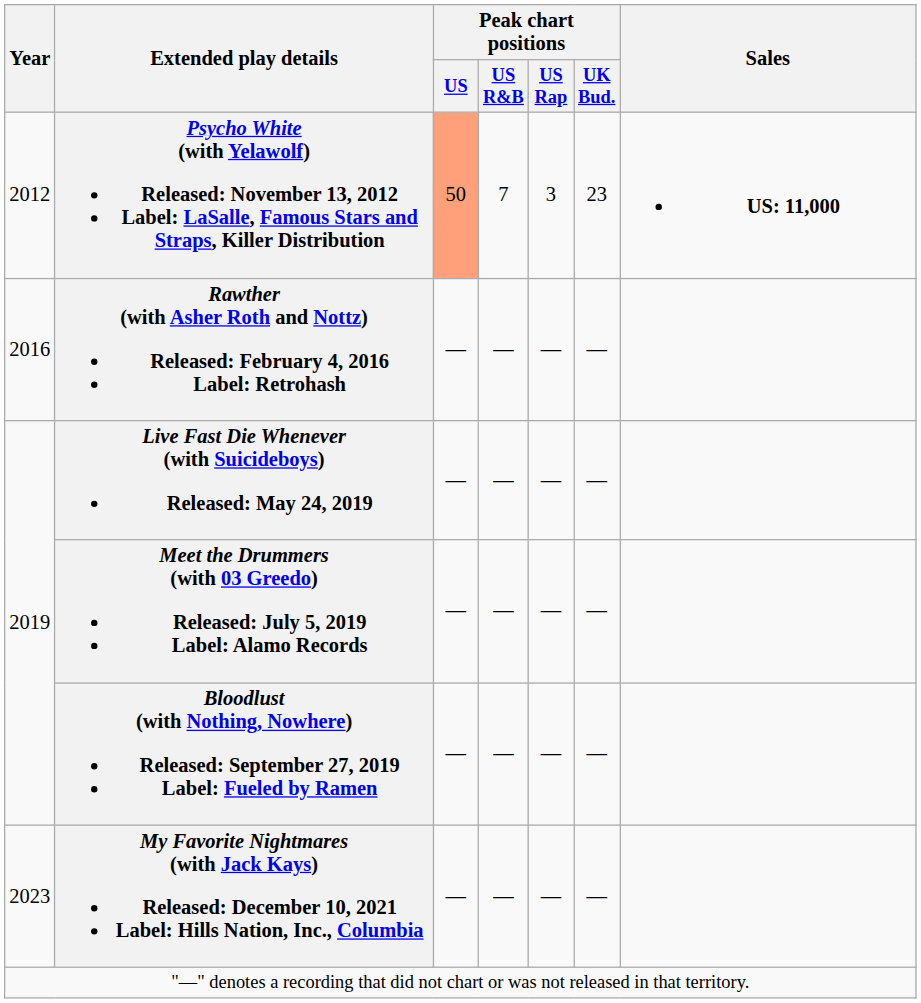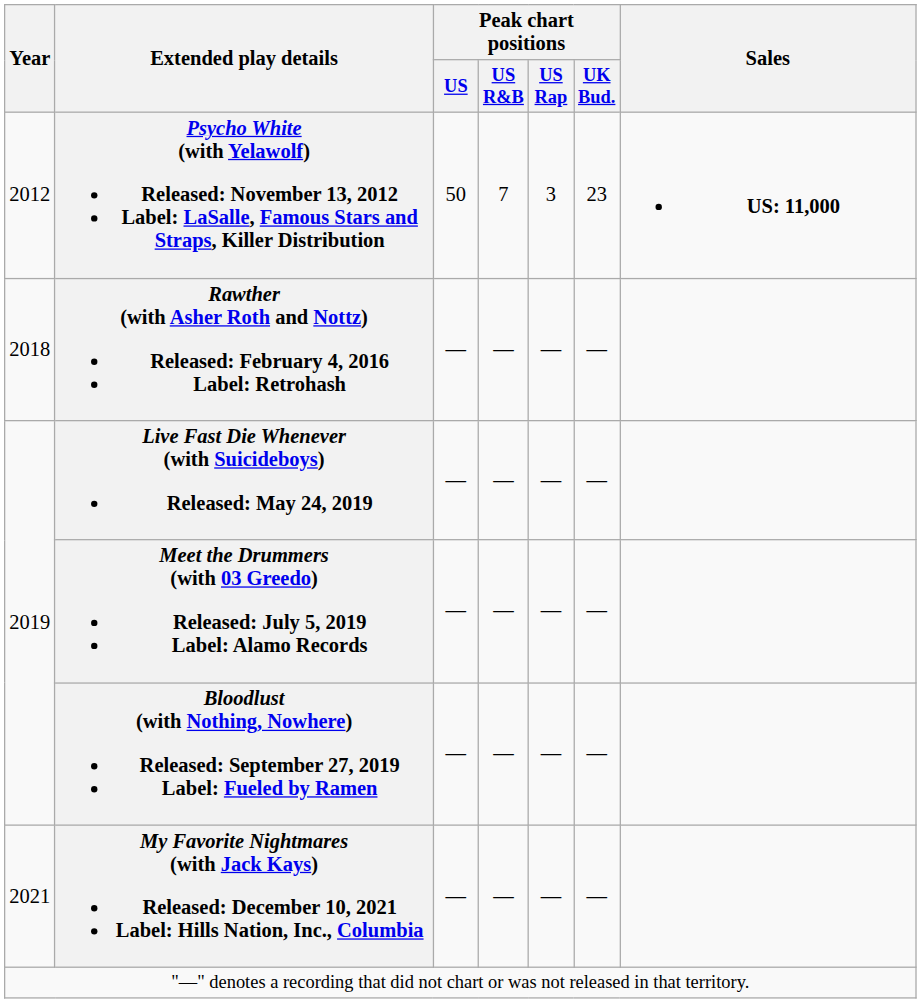row 3 | Peak chart positions / US: lightsalmon background -> no background
row 4 | Year: 2016 -> 2018
row 8 | Year: 2023 -> 2021
